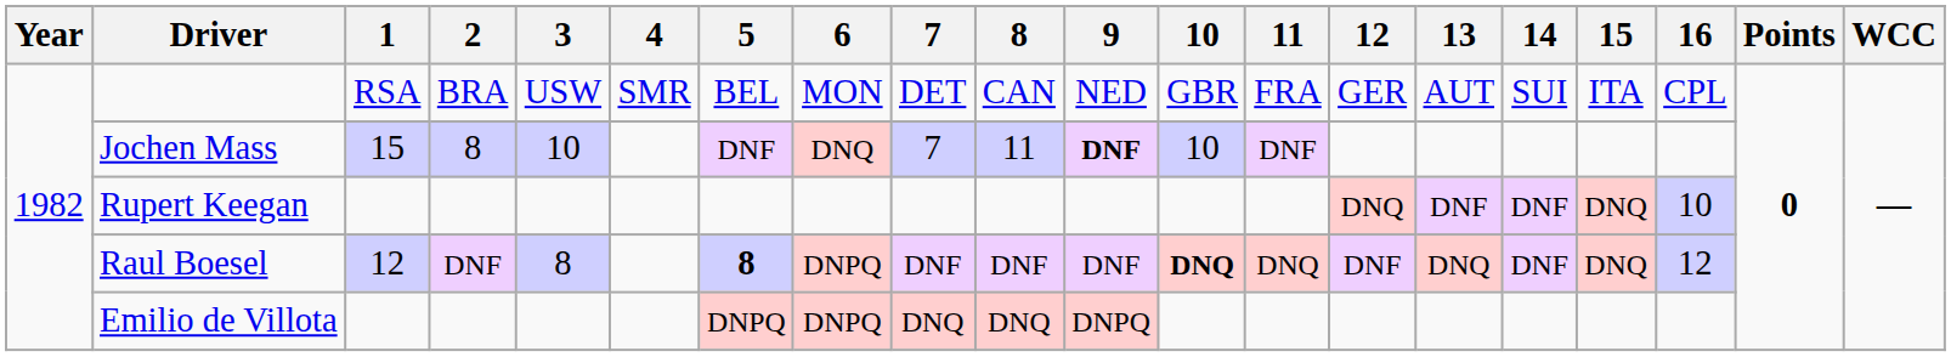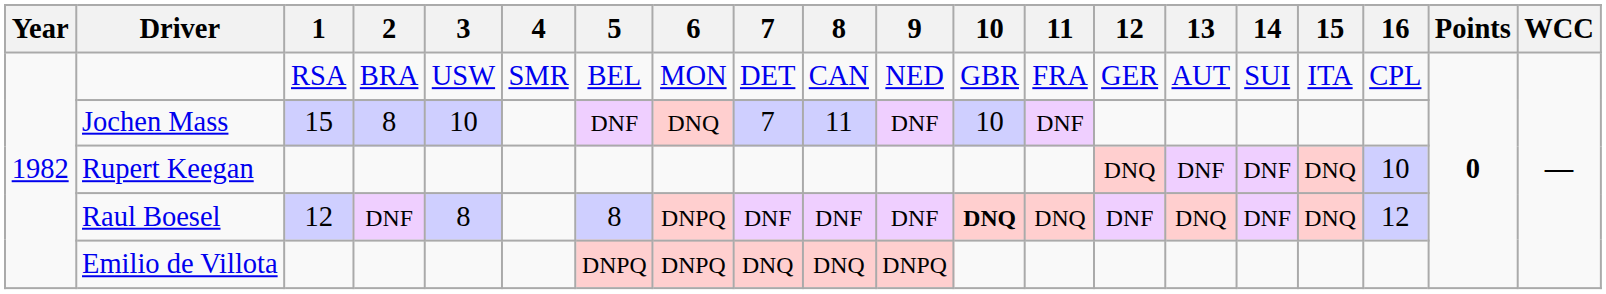Jochen Mass | 9: bold -> normal
Raul Boesel | 5: bold -> normal
